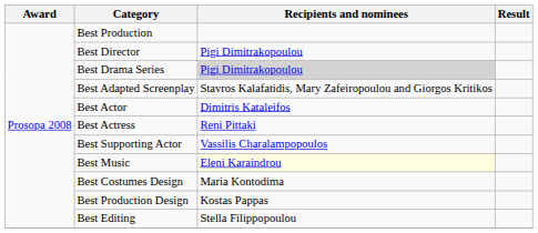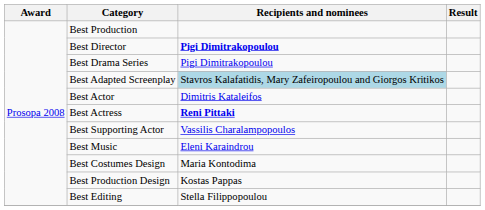Best Director | Recipients and nominees: normal -> bold
Best Drama Series | Recipients and nominees: lightgrey background -> no background
Best Adapted Screenplay | Recipients and nominees: no background -> lightblue background
Best Actress | Recipients and nominees: normal -> bold
Best Music | Recipients and nominees: lightyellow background -> no background
